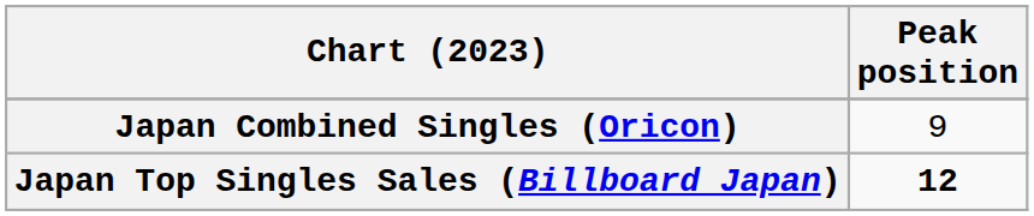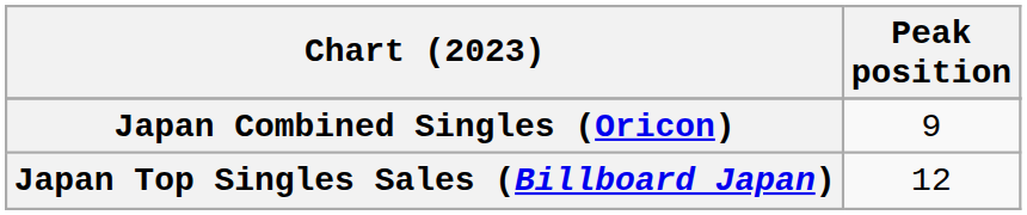Japan Top Singles Sales (Billboard Japan) | Peak position: bold -> normal
